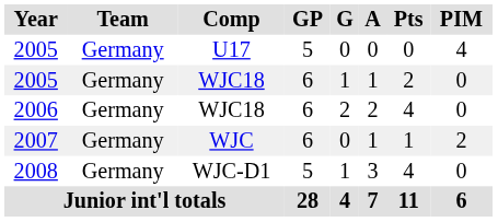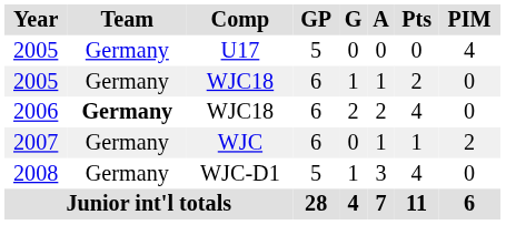2006 | Team: normal -> bold
